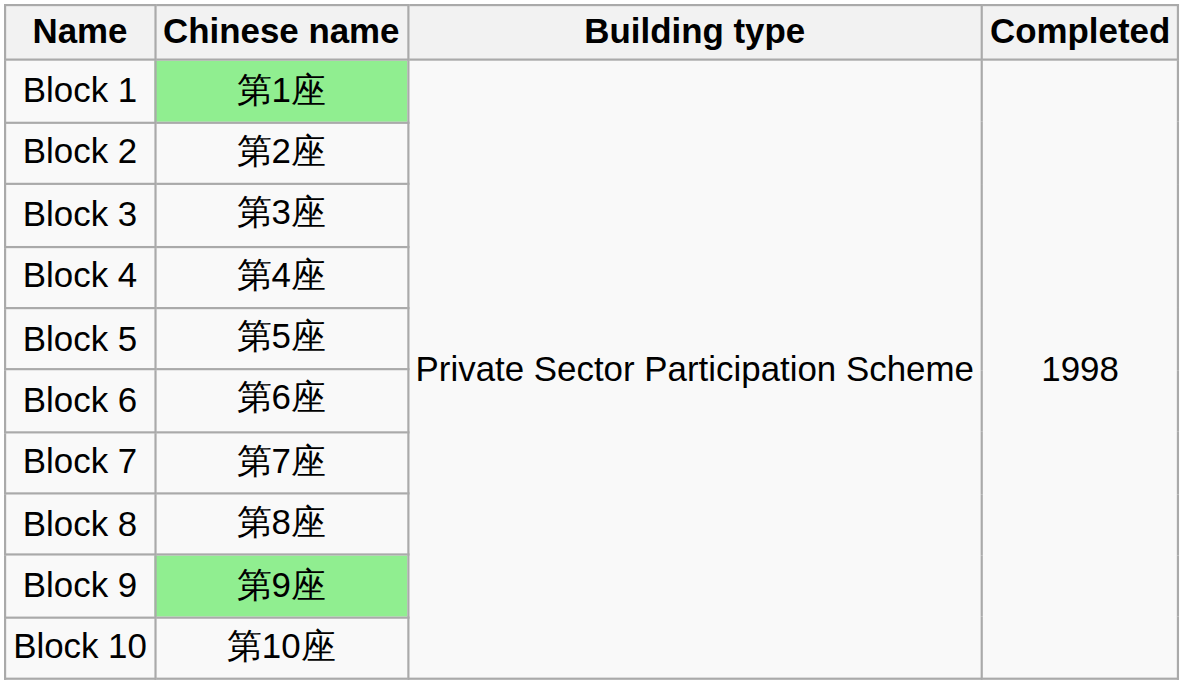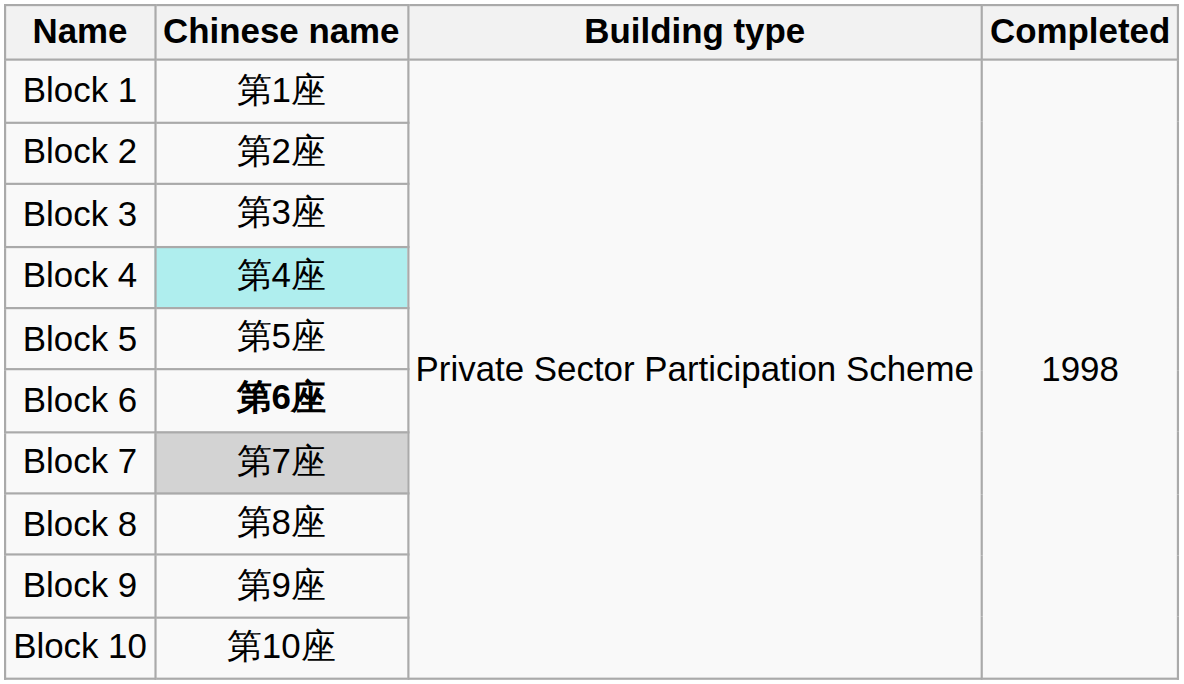Block 1 | Chinese name: lightgreen background -> no background
Block 4 | Chinese name: no background -> paleturquoise background
Block 6 | Chinese name: normal -> bold
Block 7 | Chinese name: no background -> lightgrey background
Block 9 | Chinese name: lightgreen background -> no background
